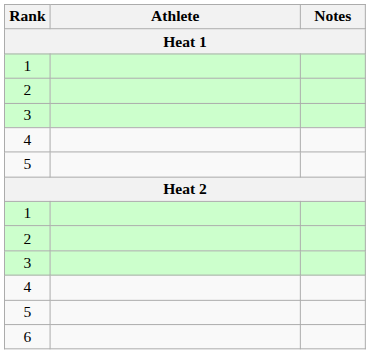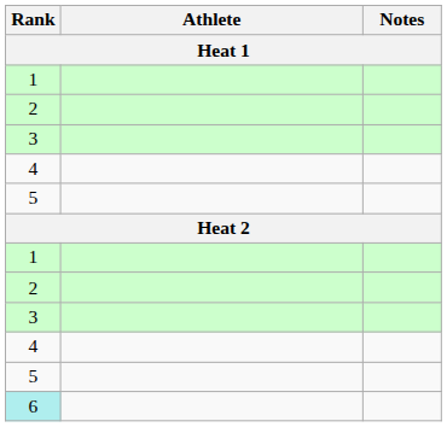6 | Rank: no background -> paleturquoise background
